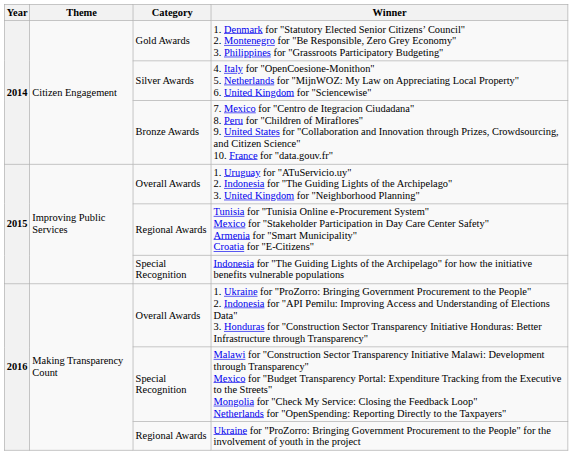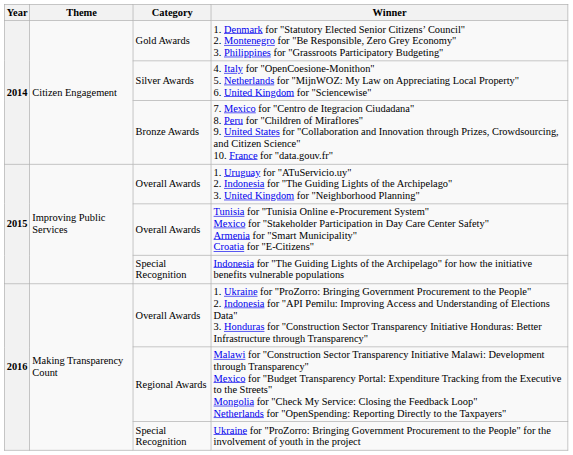row 6 | Category: Regional Awards -> Overall Awards
row 9 | Category: Special Recognition -> Regional Awards
row 10 | Category: Regional Awards -> Special Recognition
